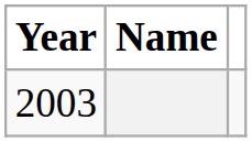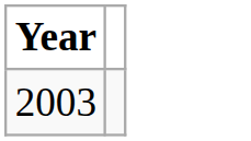- column: Name
